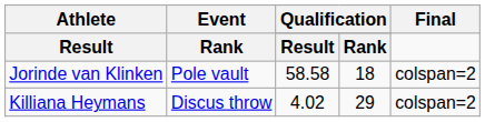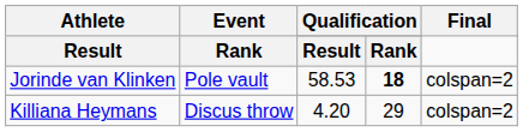Jorinde van Klinken | column 3: 58.58 -> 58.53
Jorinde van Klinken | column 4: normal -> bold
Killiana Heymans | column 3: 4.02 -> 4.20
